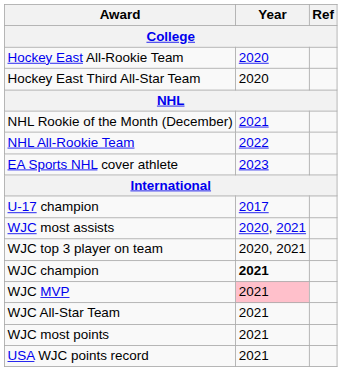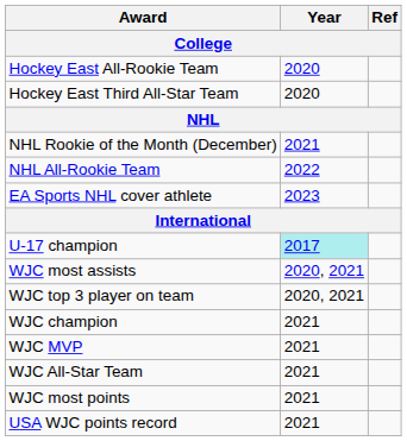U-17 champion | Year: no background -> paleturquoise background
WJC champion | Year: bold -> normal
WJC MVP | Year: pink background -> no background
